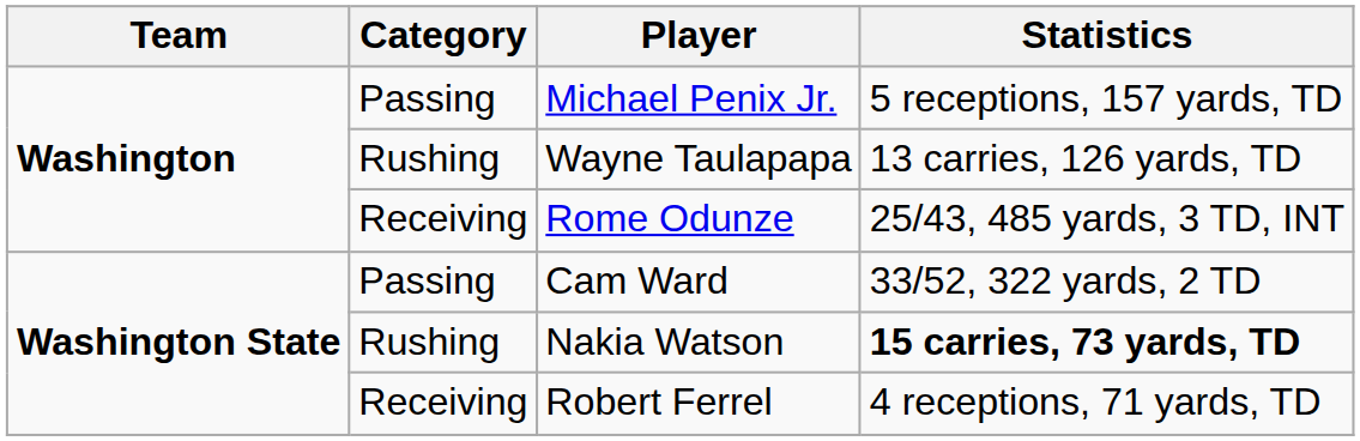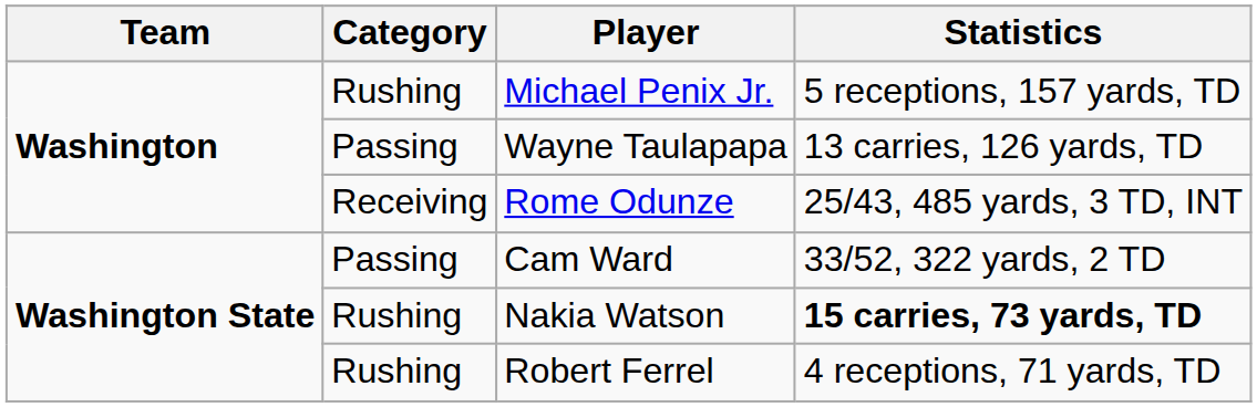Michael Penix Jr. | Category: Passing -> Rushing
Wayne Taulapapa | Category: Rushing -> Passing
Robert Ferrel | Category: Receiving -> Rushing
